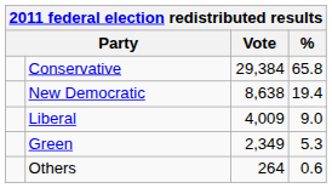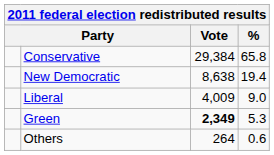Green | Vote: normal -> bold
